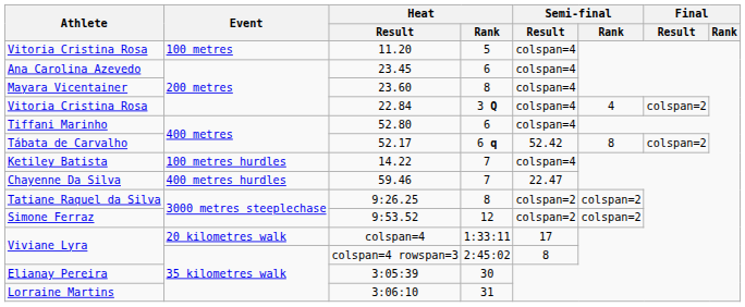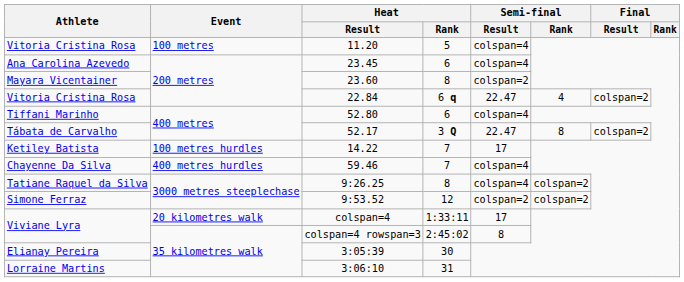23.60 | Semi-final / Result: colspan=4 -> colspan=2
22.84 | Heat / Rank: 3 Q -> 6 q
22.84 | Semi-final / Result: colspan=4 -> 22.47
52.17 | Heat / Rank: 6 q -> 3 Q
52.17 | Semi-final / Result: 52.42 -> 22.47
14.22 | Semi-final / Result: colspan=4 -> 17
59.46 | Semi-final / Result: 22.47 -> colspan=4
9:26.25 | Semi-final / Result: colspan=2 -> colspan=4
